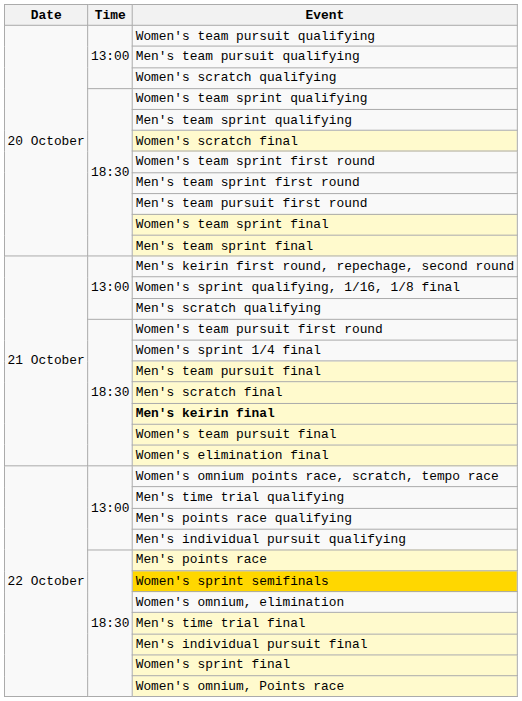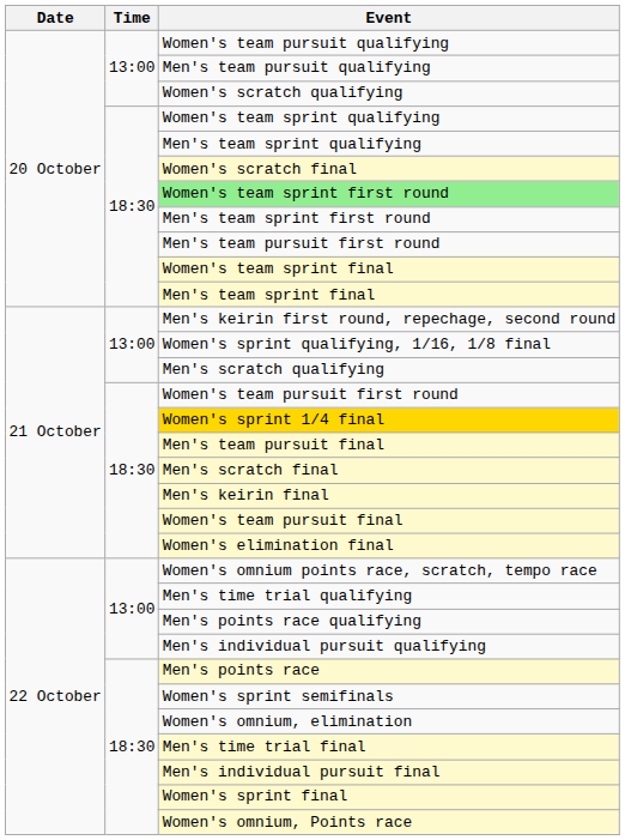Women's team sprint first round | Event: no background -> lightgreen background
Women's sprint 1/4 final | Event: no background -> gold background
Men's keirin final | Event: bold -> normal
Women's sprint semifinals | Event: gold background -> no background
